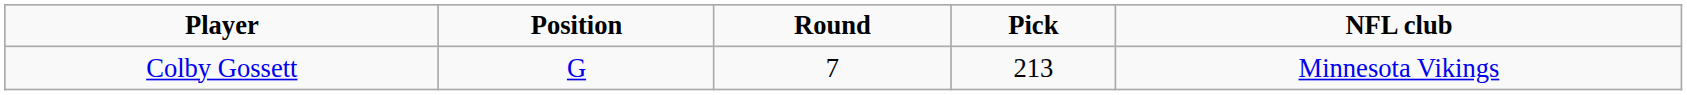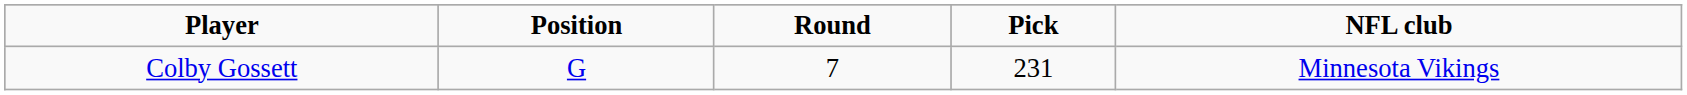Colby Gossett | Pick: 213 -> 231
